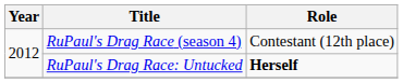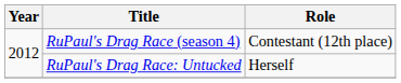RuPaul's Drag Race: Untucked | Role: bold -> normal
